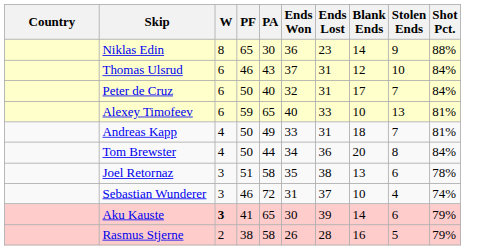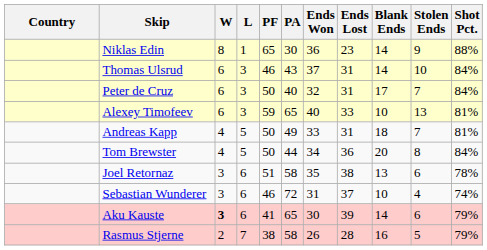+ column: L | 1 | 3 | 3 | 3 | 5 | 5 | 6 | 6 | 6 | 7
Thomas Ulsrud | Blank Ends: 12 -> 14
